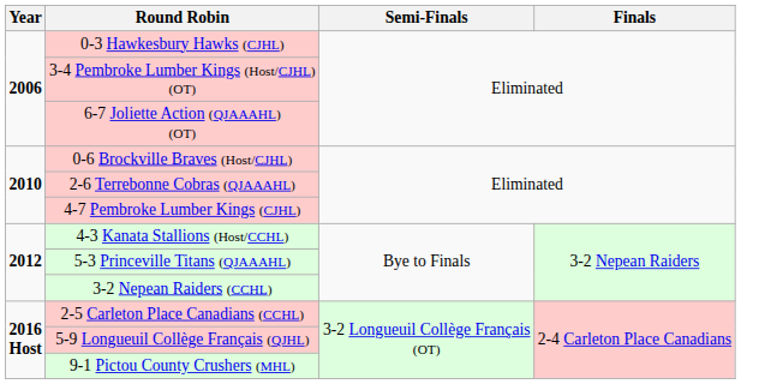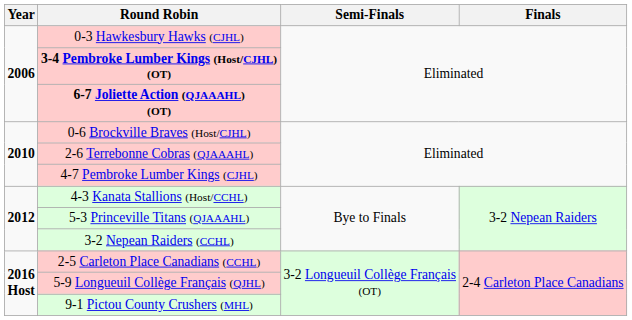3-4 Pembroke Lumber Kings (Host/CJHL) (OT) | Round Robin: normal -> bold
6-7 Joliette Action (QJAAAHL) (OT) | Round Robin: normal -> bold
